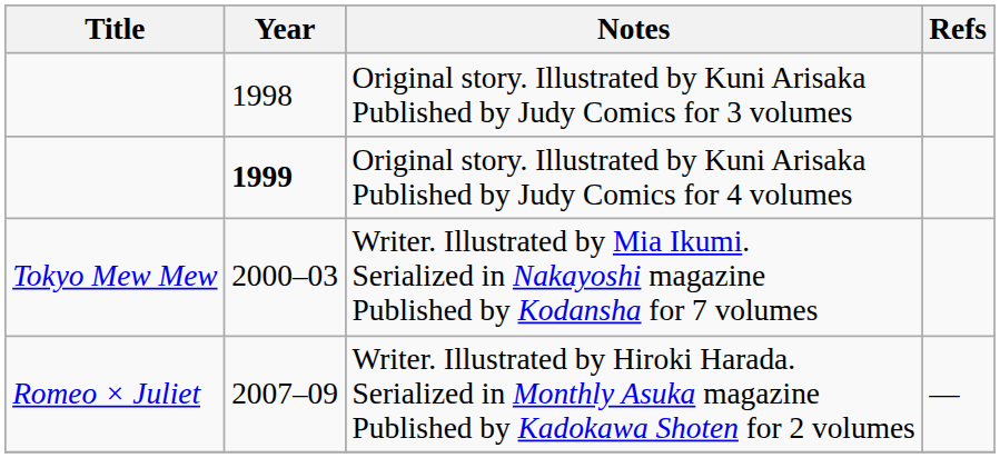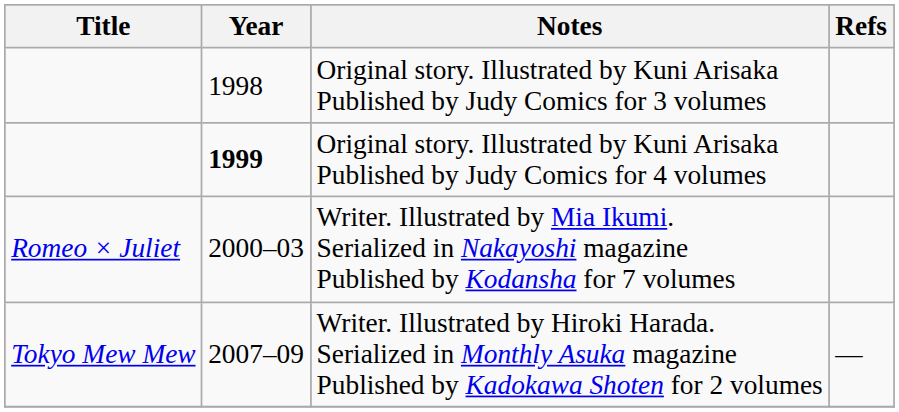row 4 | Title: Tokyo Mew Mew -> Romeo × Juliet
row 5 | Title: Romeo × Juliet -> Tokyo Mew Mew
